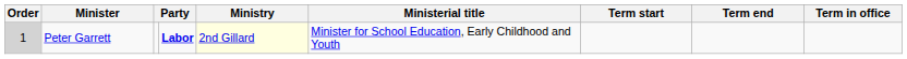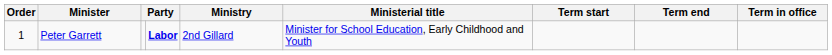Peter Garrett | Order: lightgrey background -> no background
Peter Garrett | Ministry: lightyellow background -> no background
